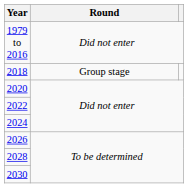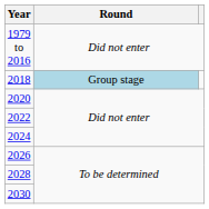2018 | Round: no background -> lightblue background
